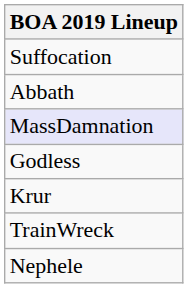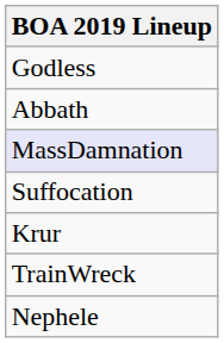row 2 | column 1: Suffocation -> Godless
row 5 | column 1: Godless -> Suffocation
